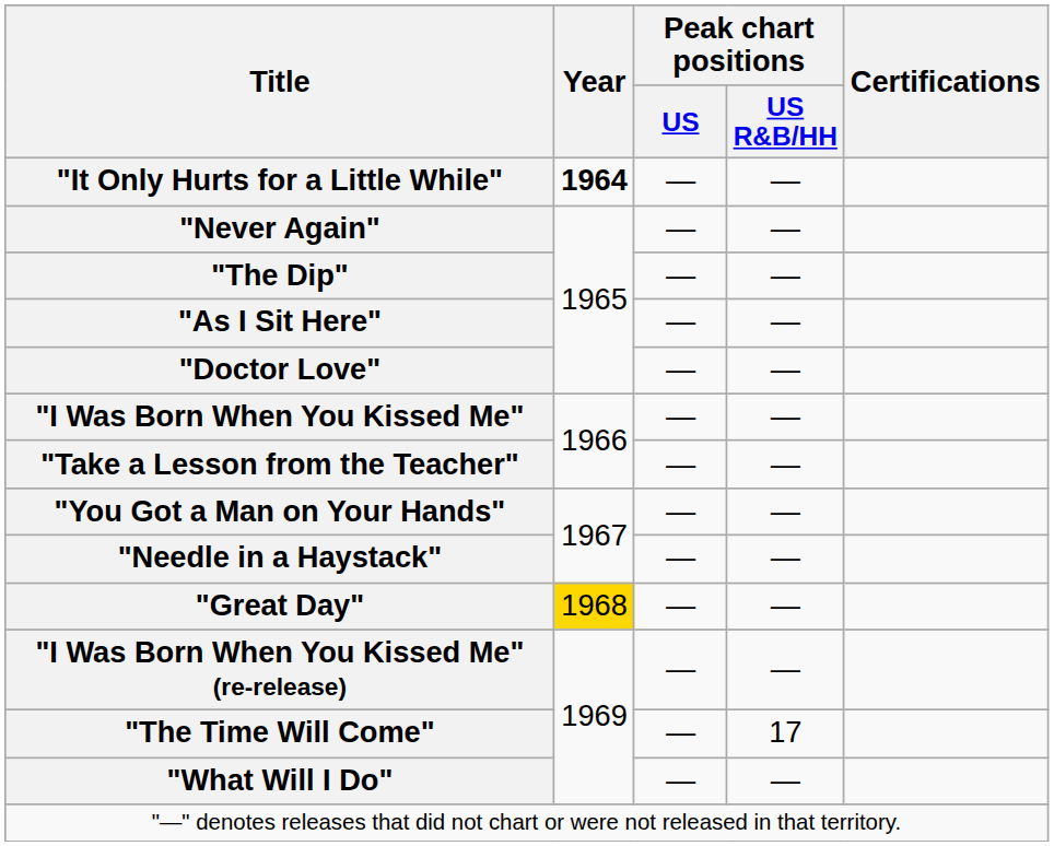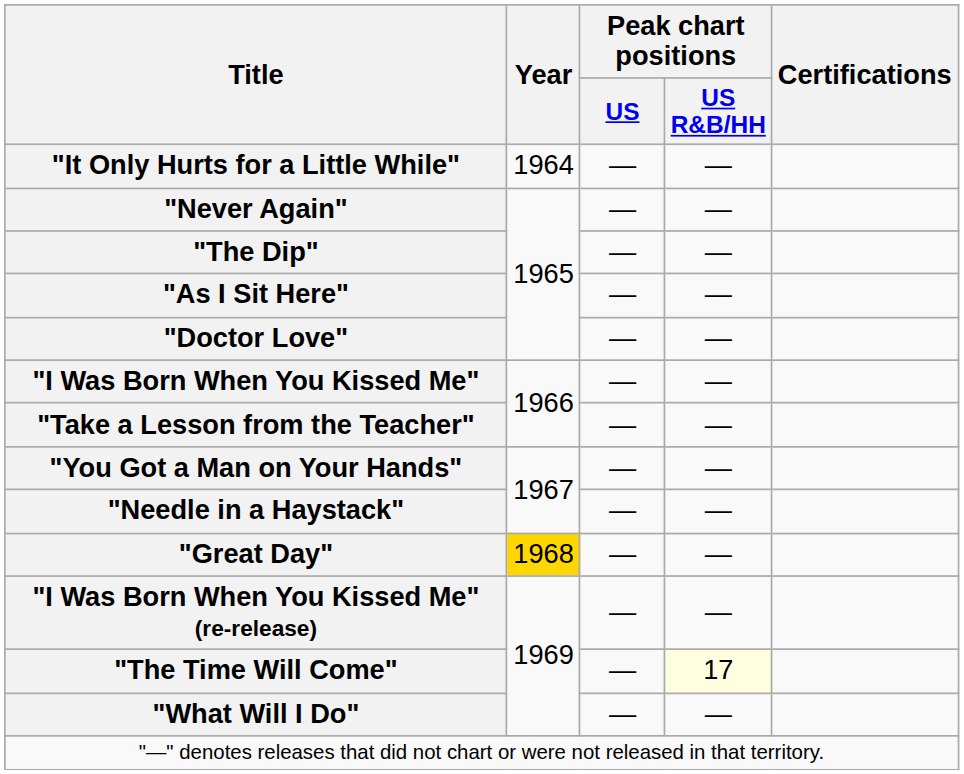"It Only Hurts for a Little While" | Year: bold -> normal
"The Time Will Come" | Peak chart positions / US R&B/HH: no background -> lightyellow background
